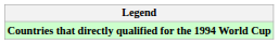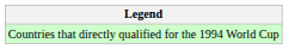row 2 | column 1: bold -> normal
